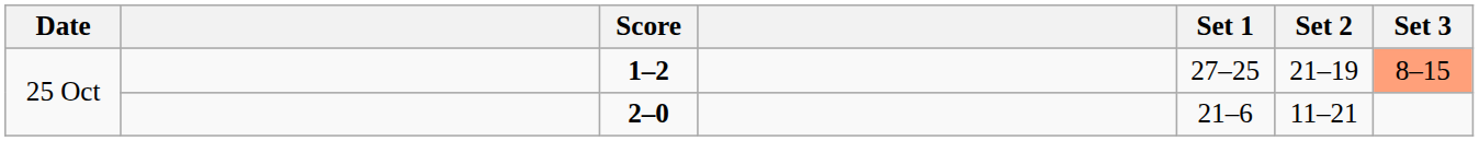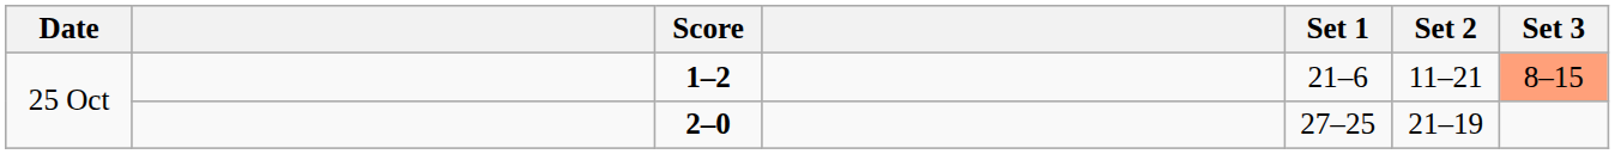1–2 | Set 1: 27–25 -> 21–6
1–2 | Set 2: 21–19 -> 11–21
2–0 | Set 1: 21–6 -> 27–25
2–0 | Set 2: 11–21 -> 21–19
